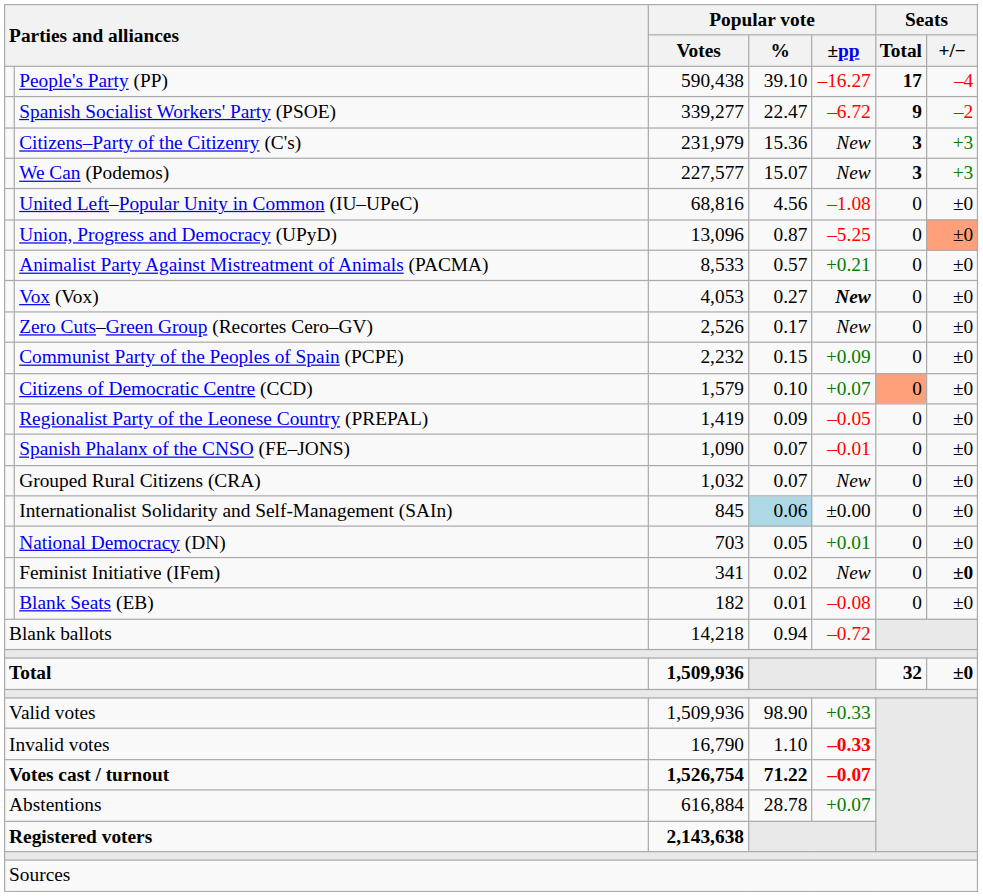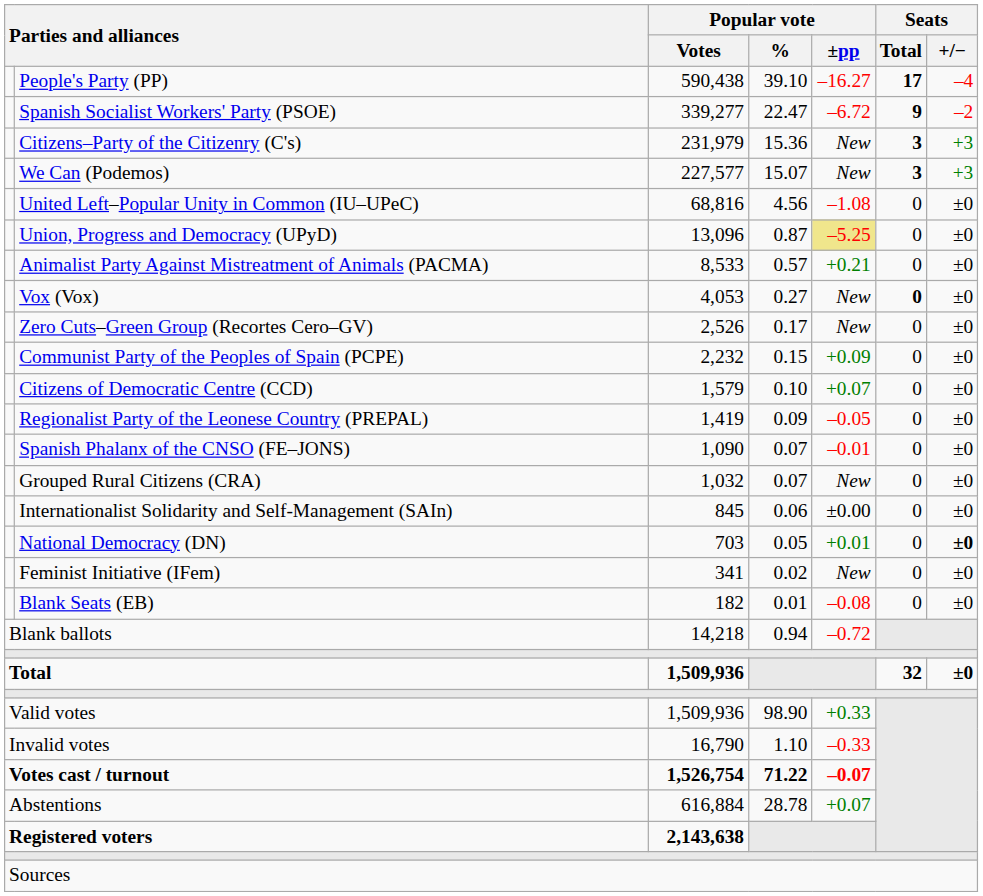Union, Progress and Democracy (UPyD) | Popular vote / ±pp: no background -> khaki background
Union, Progress and Democracy (UPyD) | Seats / +/−: lightsalmon background -> no background
Vox (Vox) | Popular vote / ±pp: bold -> normal
Vox (Vox) | Seats / Total: normal -> bold
Citizens of Democratic Centre (CCD) | Seats / Total: lightsalmon background -> no background
Internationalist Solidarity and Self-Management (SAIn) | Popular vote / %: lightblue background -> no background
National Democracy (DN) | Seats / +/−: normal -> bold
Feminist Initiative (IFem) | Seats / +/−: bold -> normal
Invalid votes | Popular vote / ±pp: bold -> normal
